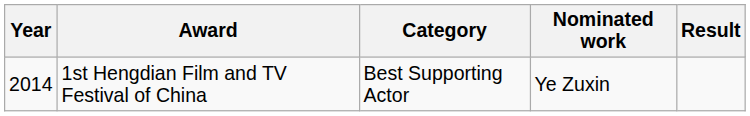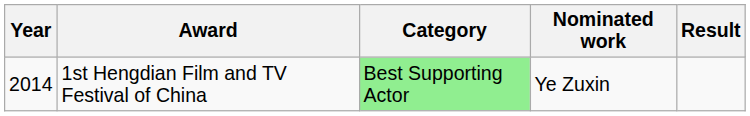1st Hengdian Film and TV Festival of China | Category: no background -> lightgreen background
